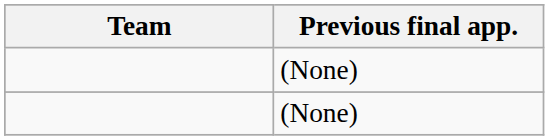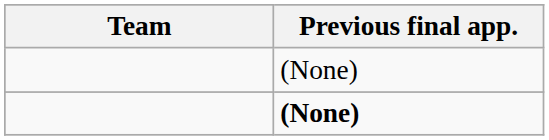row 3 | Previous final app.: normal -> bold
